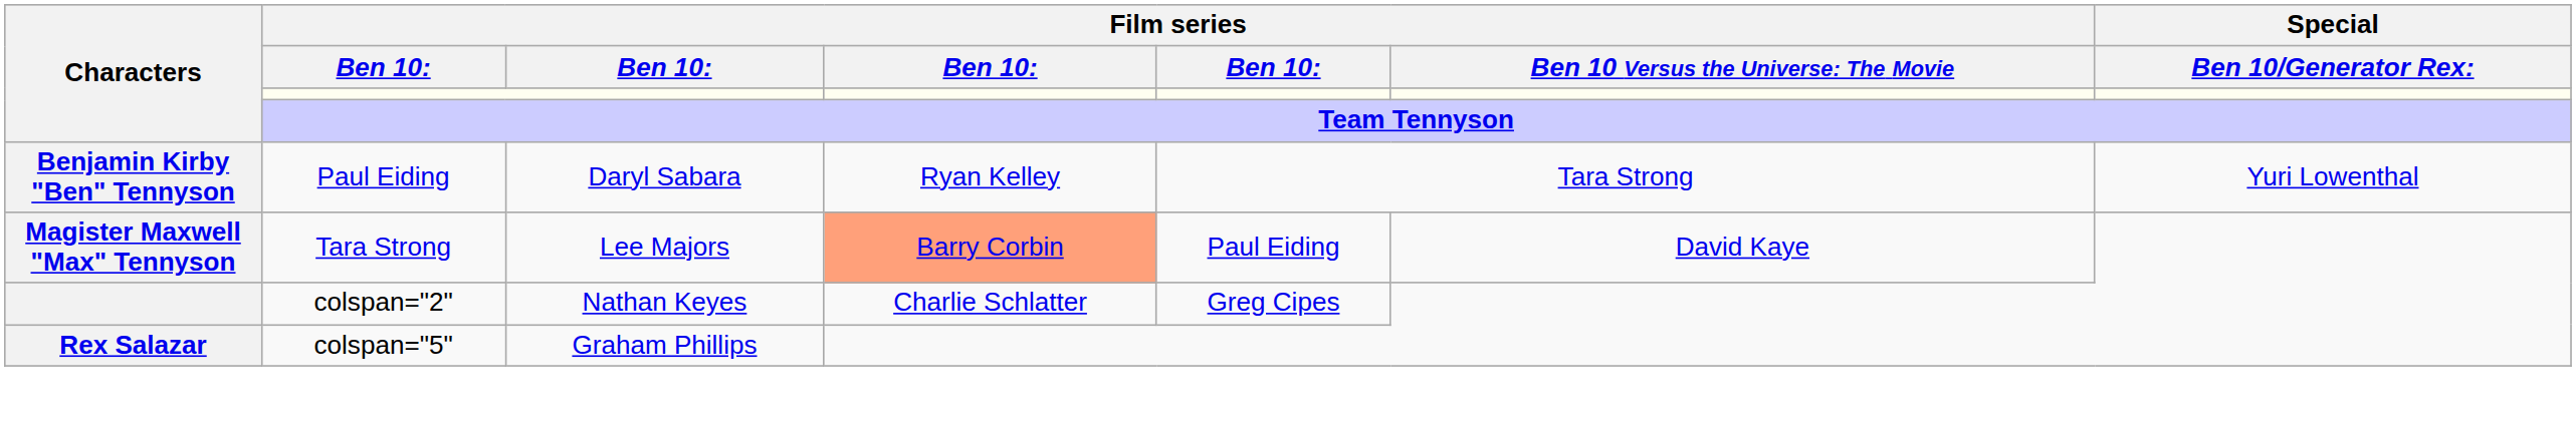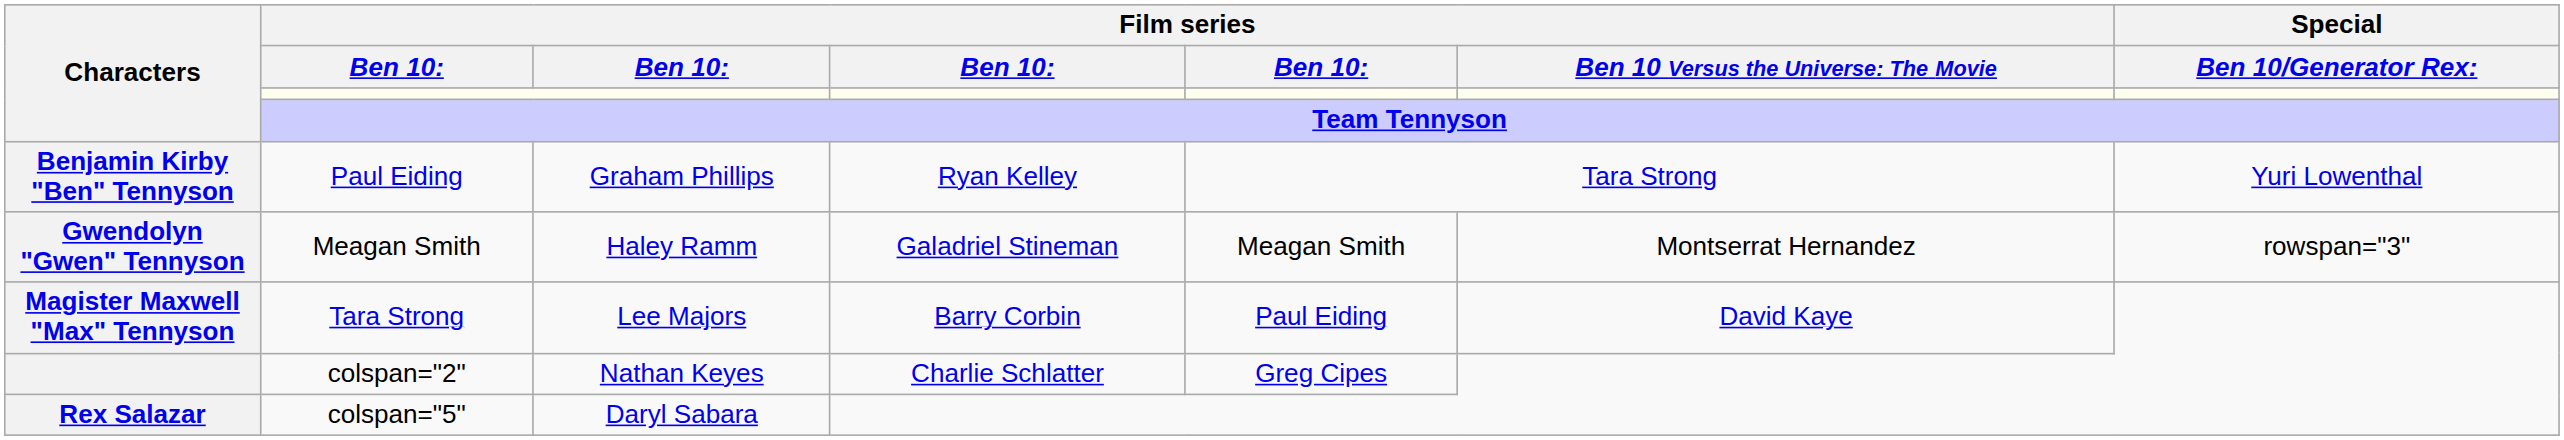Benjamin Kirby "Ben" Tennyson | column 3: Daryl Sabara -> Graham Phillips
+ row: Gwendolyn "Gwen" Tennyson | Meagan Smith | Haley Ramm | Galadriel Stineman | Meagan Smith | Montserrat Hernandez | rowspan="3"
Magister Maxwell "Max" Tennyson | column 4: lightsalmon background -> no background
Rex Salazar | column 3: Graham Phillips -> Daryl Sabara
